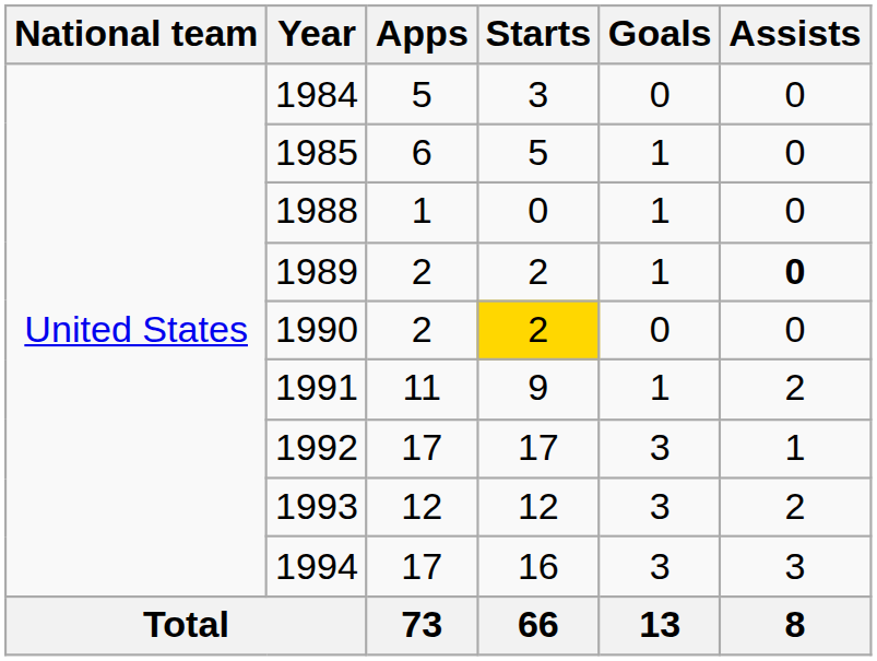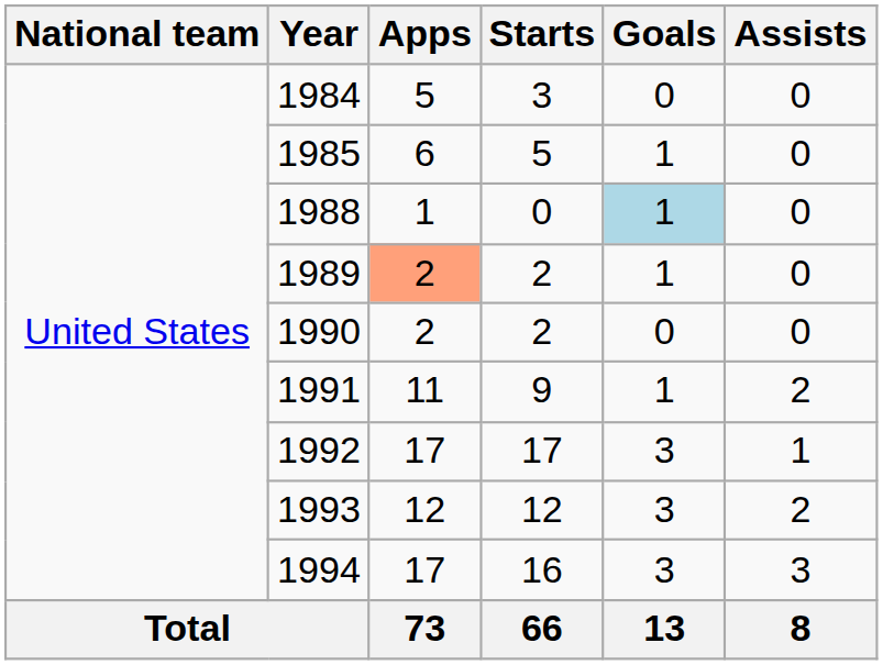1988 | Goals: no background -> lightblue background
1989 | Apps: no background -> lightsalmon background
1989 | Assists: bold -> normal
1990 | Starts: gold background -> no background
